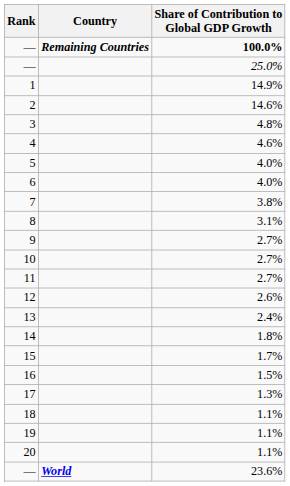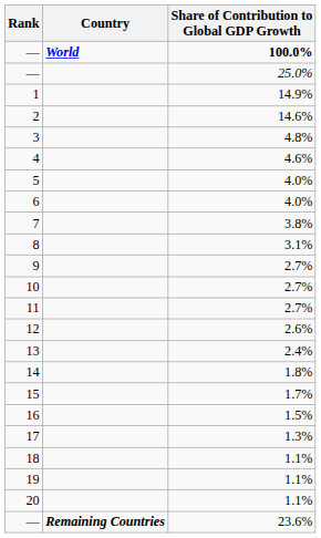— / 100.0% | Country: Remaining Countries -> World
— / 23.6% | Country: World -> Remaining Countries
